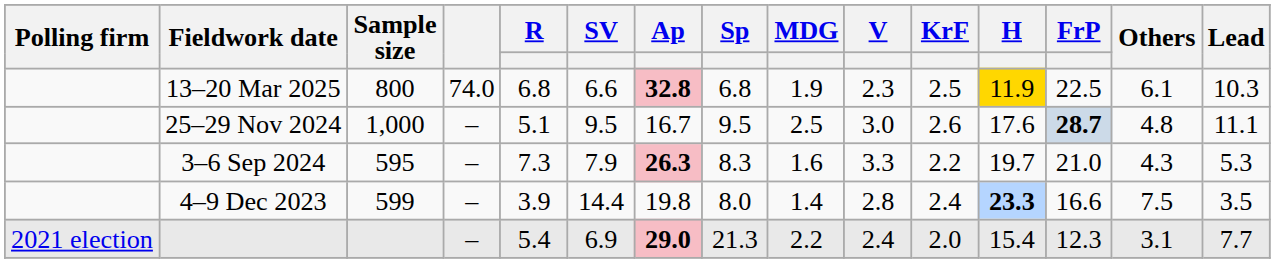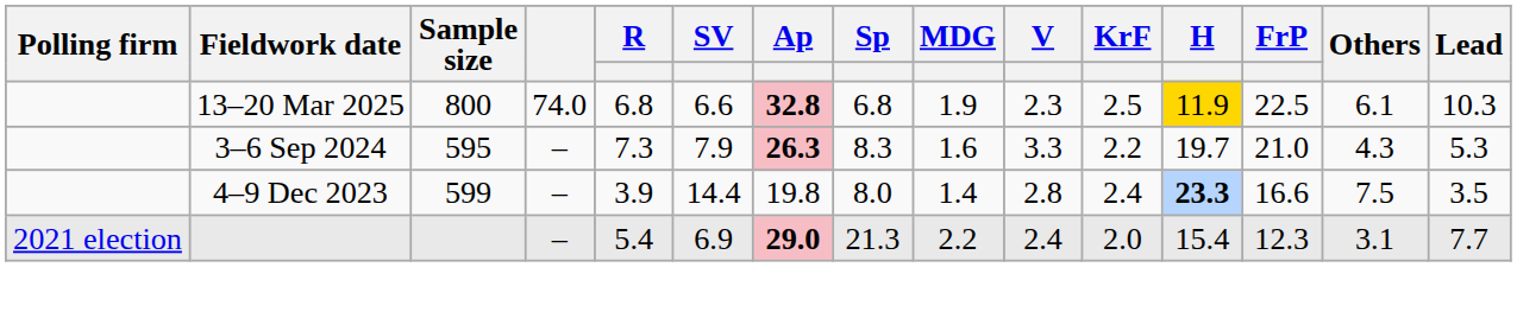- row: 25–29 Nov 2024 | 1,000 | – | 5.1 | 9.5 | 16.7 | 9.5 | 2.5 | 3.0 | 2.6 | 17.6 | 28.7 | 4.8 | 11.1
